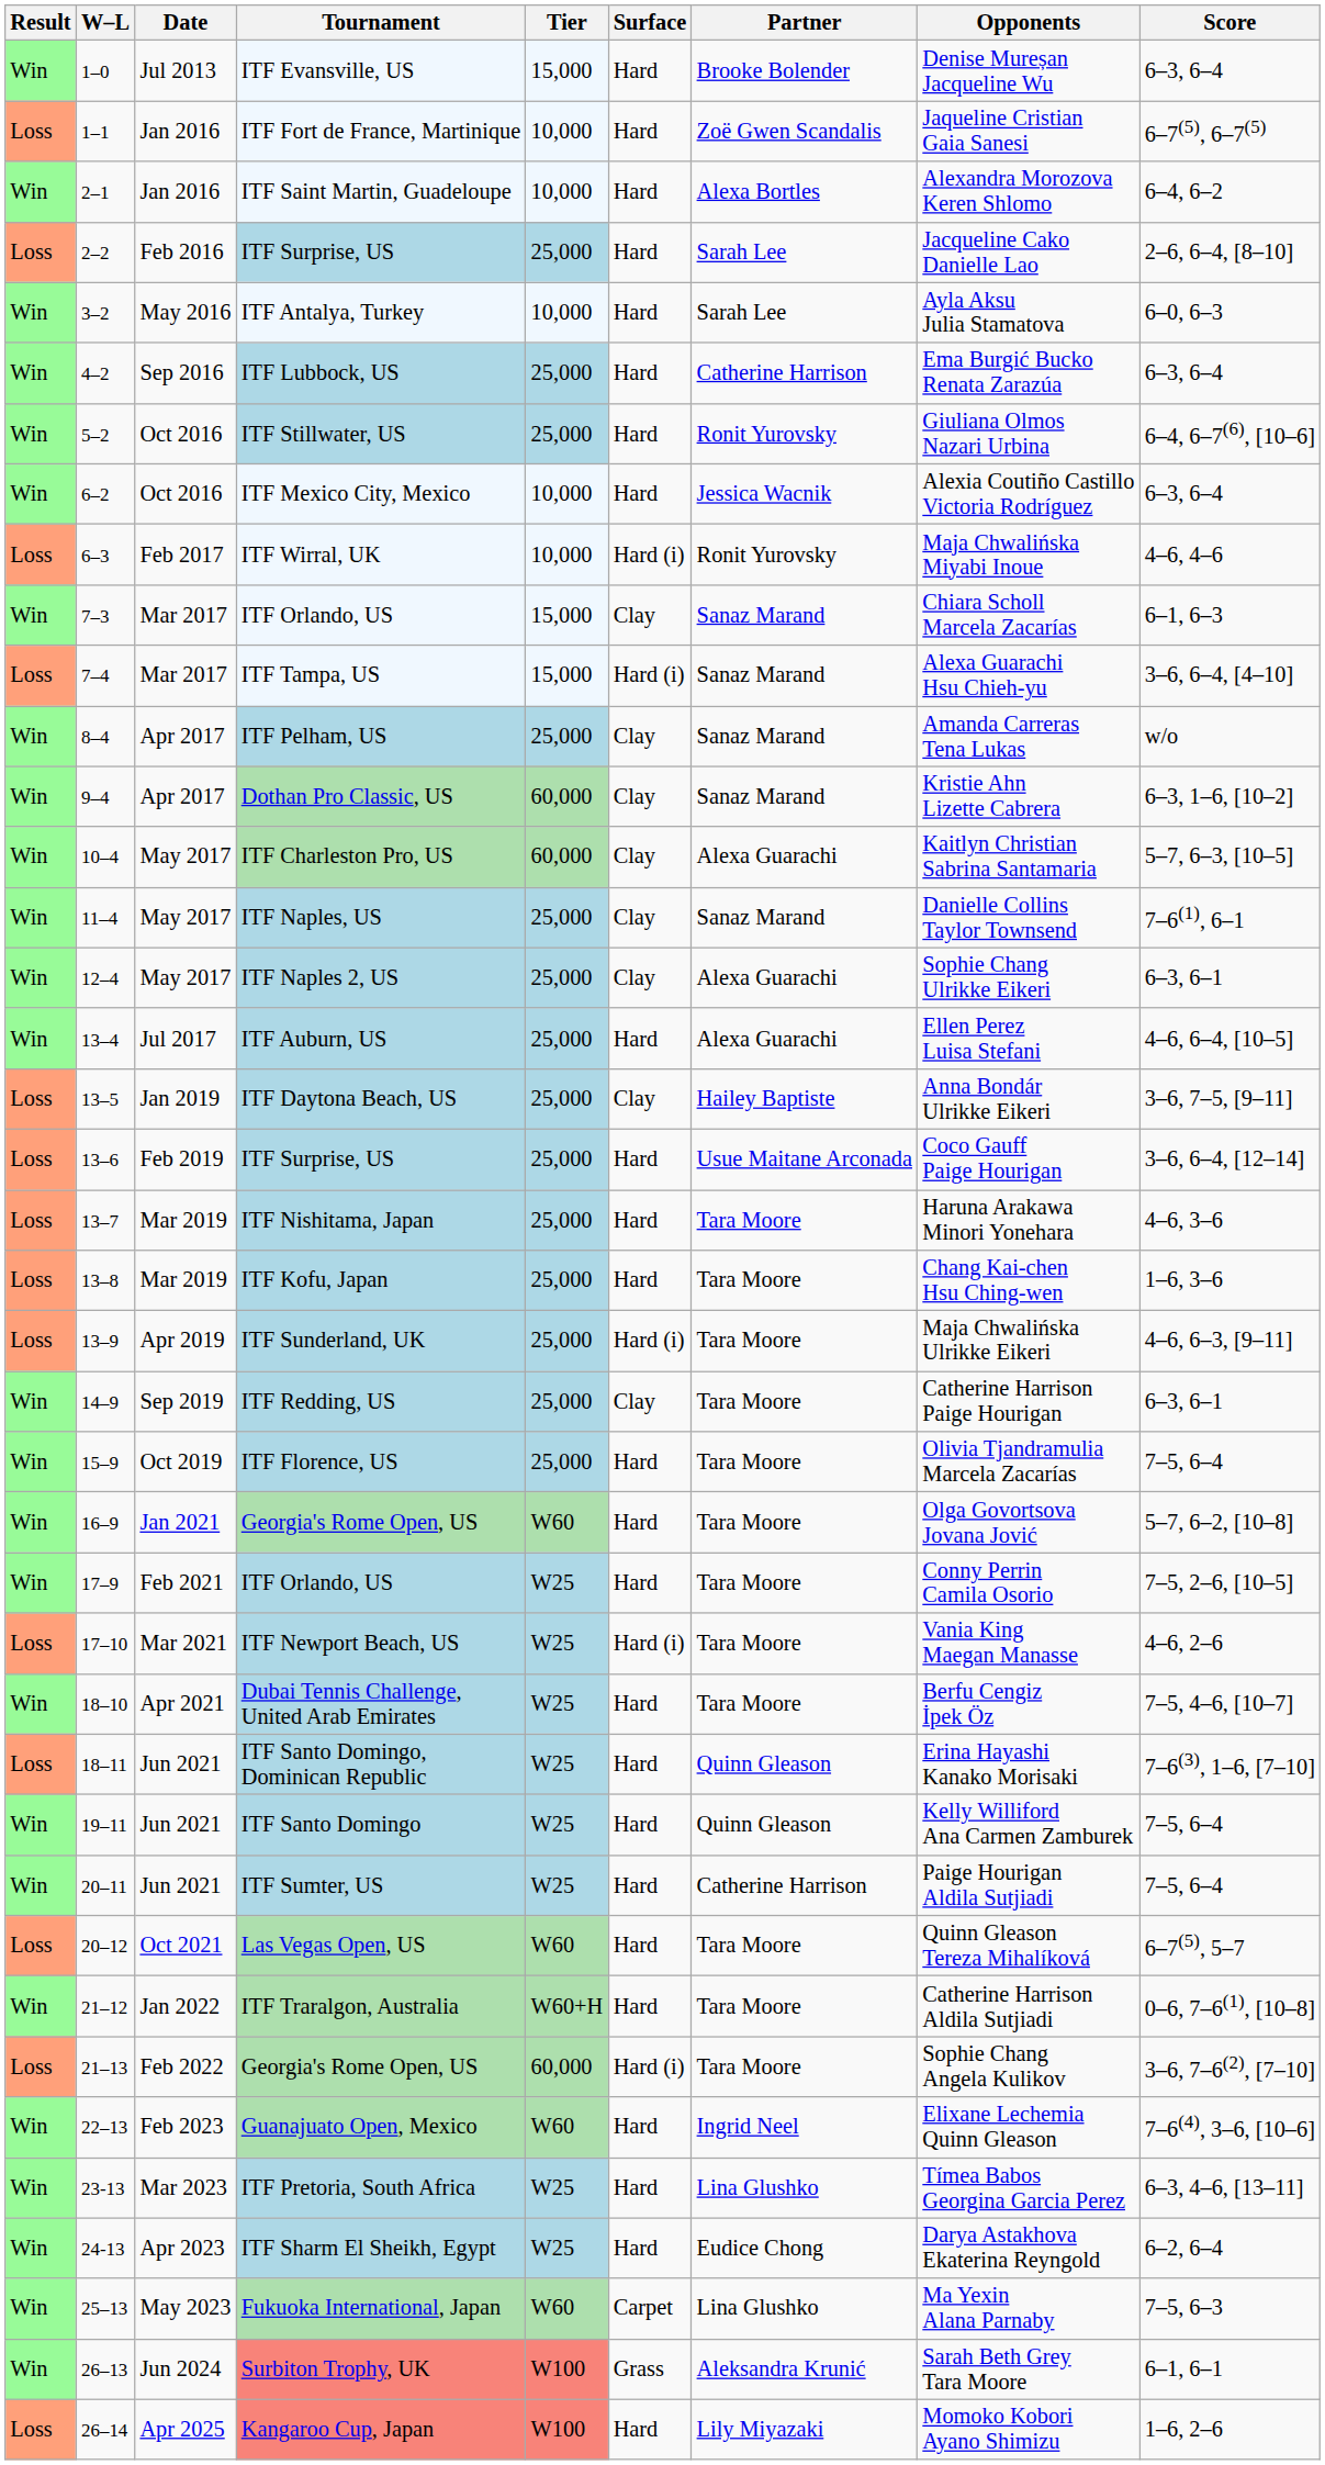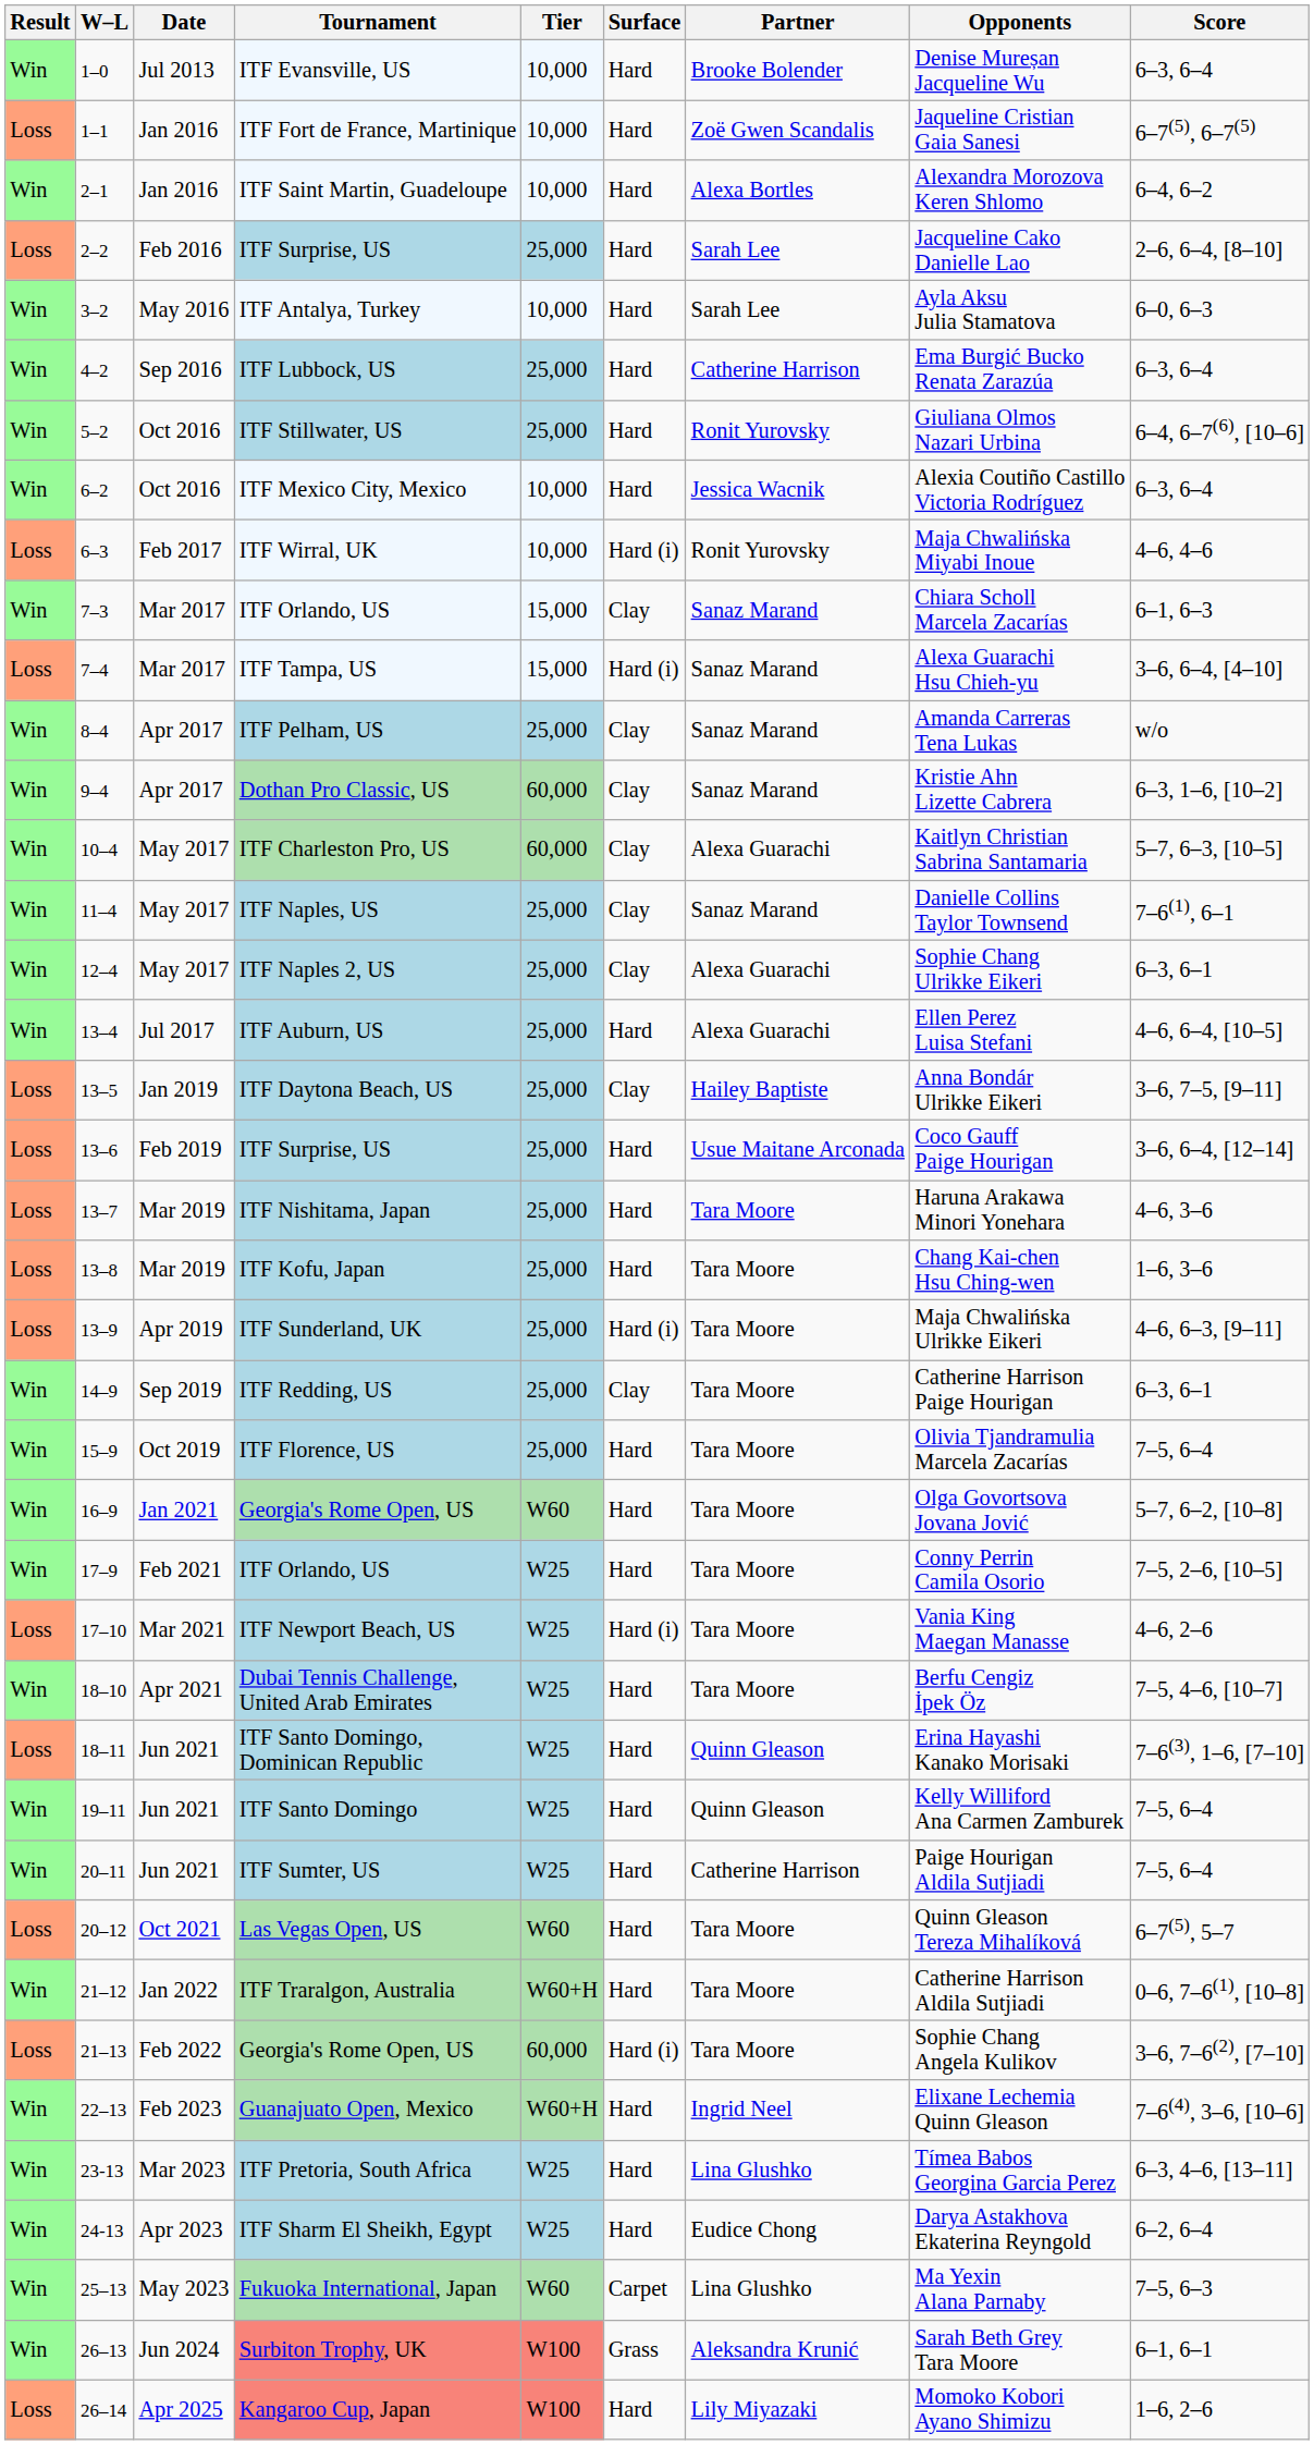ITF Evansville, US | Tier: 15,000 -> 10,000
Guanajuato Open, Mexico | Tier: W60 -> W60+H
